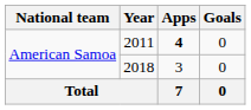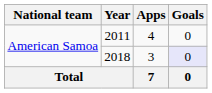2011 | Apps: bold -> normal
2018 | Goals: no background -> lavender background
